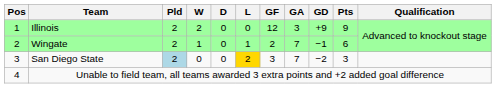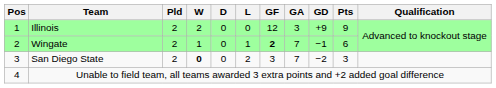Wingate | GF: normal -> bold
San Diego State | Pld: lightblue background -> no background
San Diego State | W: normal -> bold
San Diego State | L: gold background -> no background
